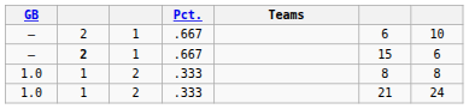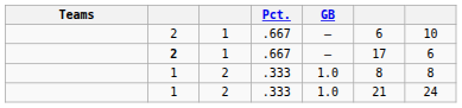columns swapped: Teams <-> GB
row 3 | column 6: 15 -> 17
